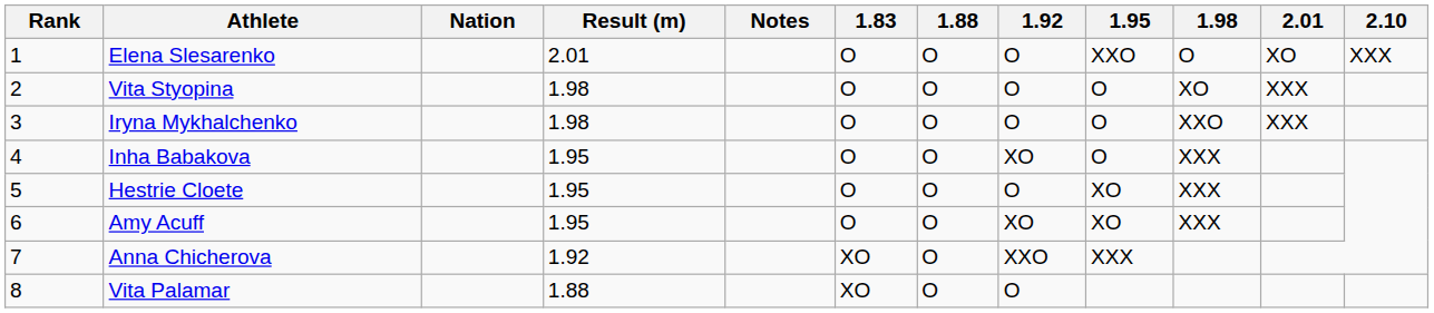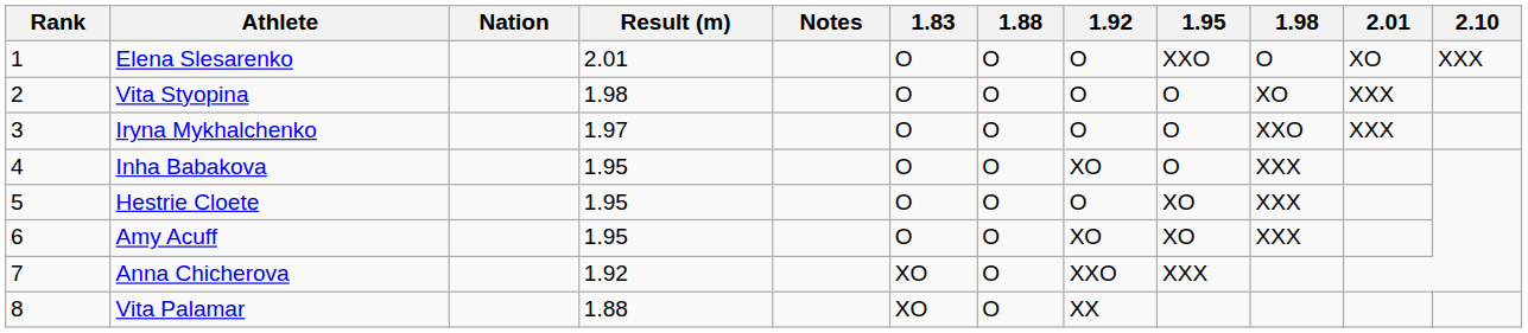Iryna Mykhalchenko | Result (m): 1.98 -> 1.97
Vita Palamar | 1.92: O -> XX
